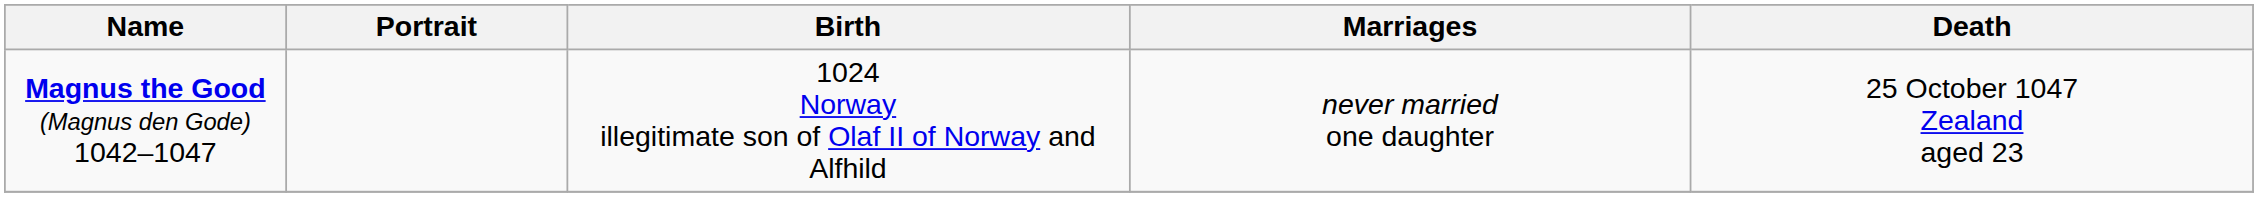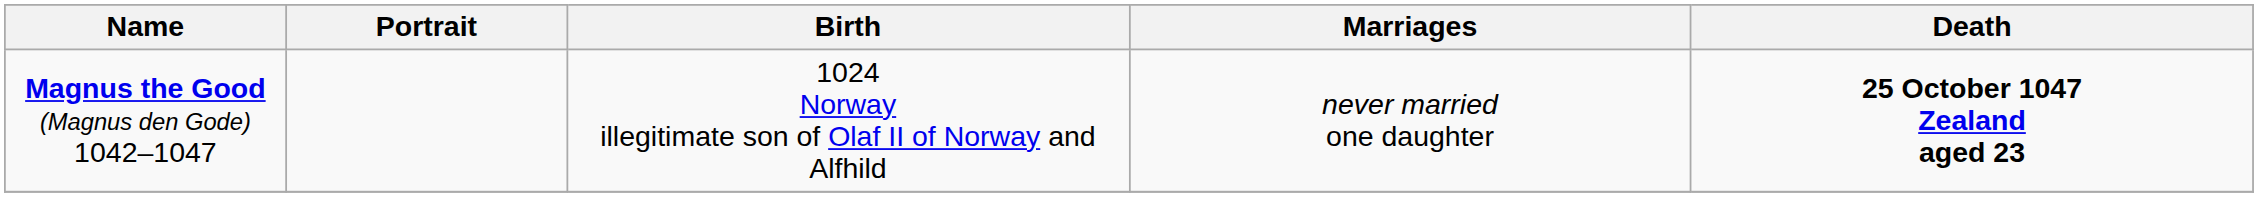Magnus the Good (Magnus den Gode) 1042–1047 | Death: normal -> bold
